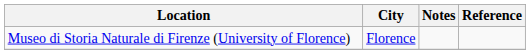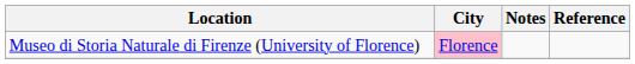Museo di Storia Naturale di Firenze (University of Florence) | City: no background -> pink background
